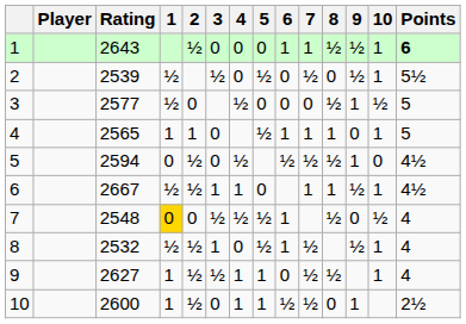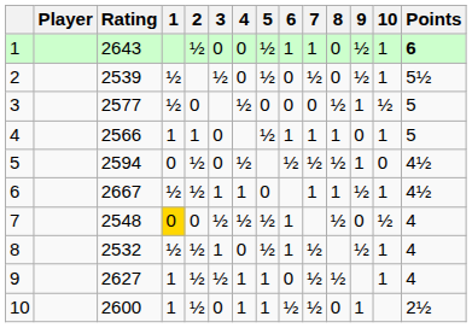row 2 | 5: 0 -> ½
row 2 | 8: ½ -> 0
row 5 | Rating: 2565 -> 2566
